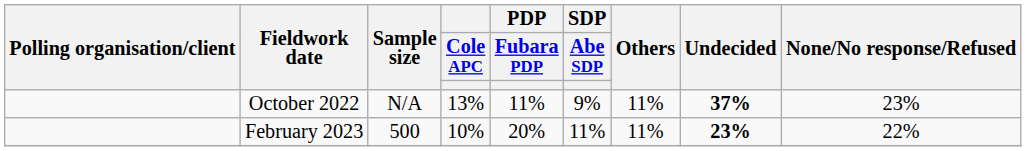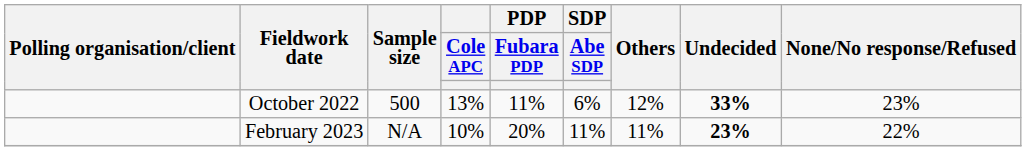October 2022 | Sample size: N/A -> 500
October 2022 | SDP / Abe SDP: 9% -> 6%
October 2022 | Others: 11% -> 12%
October 2022 | Undecided: 37% -> 33%
February 2023 | Sample size: 500 -> N/A
